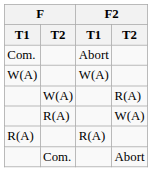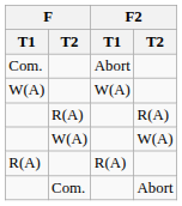row 5 | F / T2: W(A) -> R(A)
row 6 | F / T2: R(A) -> W(A)
